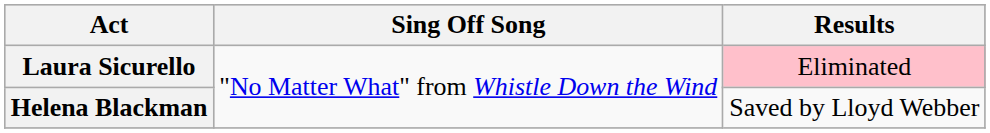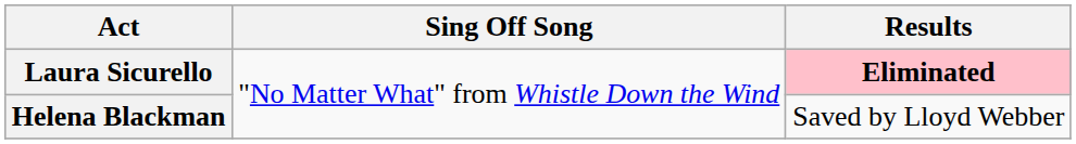Laura Sicurello | Results: normal -> bold
